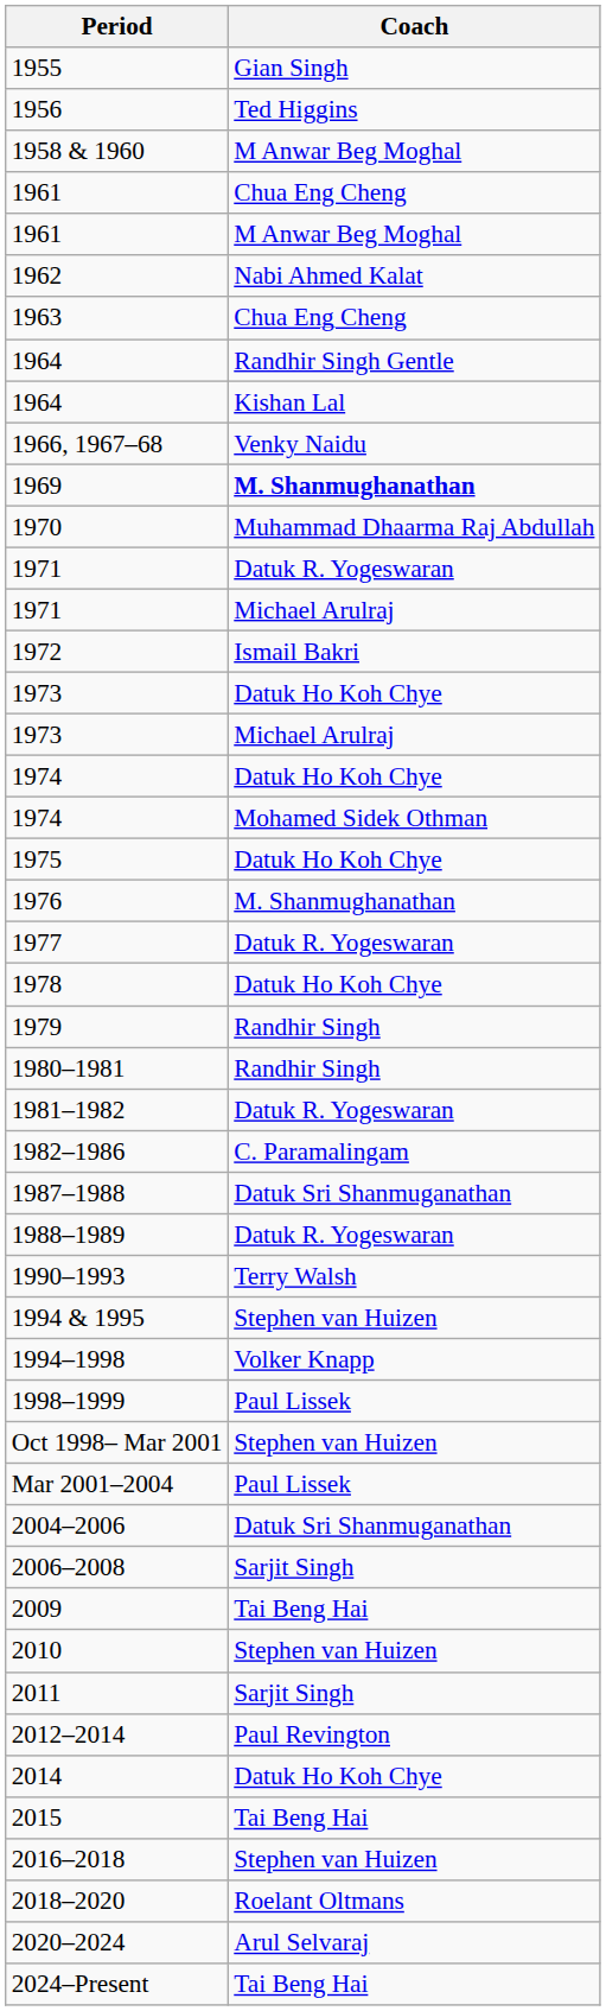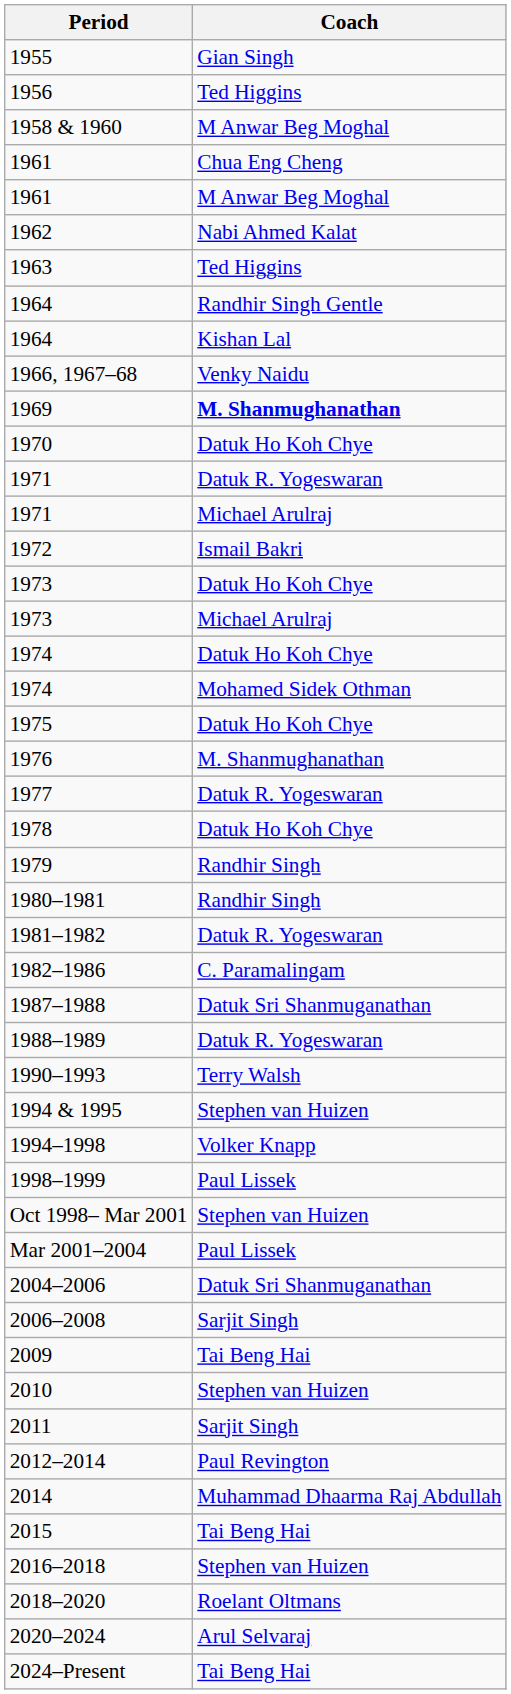row 8 | Coach: Chua Eng Cheng -> Ted Higgins
row 13 | Coach: Muhammad Dhaarma Raj Abdullah -> Datuk Ho Koh Chye
row 43 | Coach: Datuk Ho Koh Chye -> Muhammad Dhaarma Raj Abdullah
